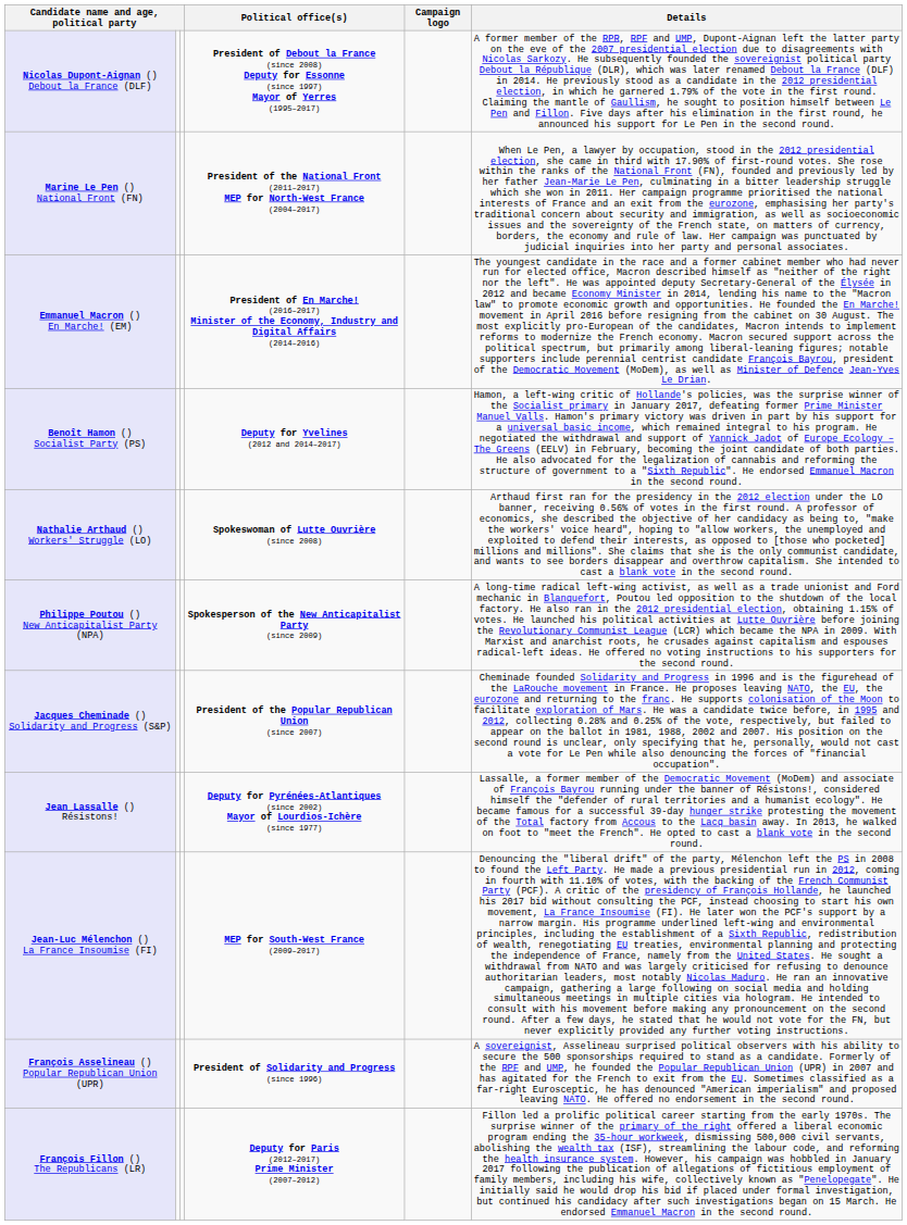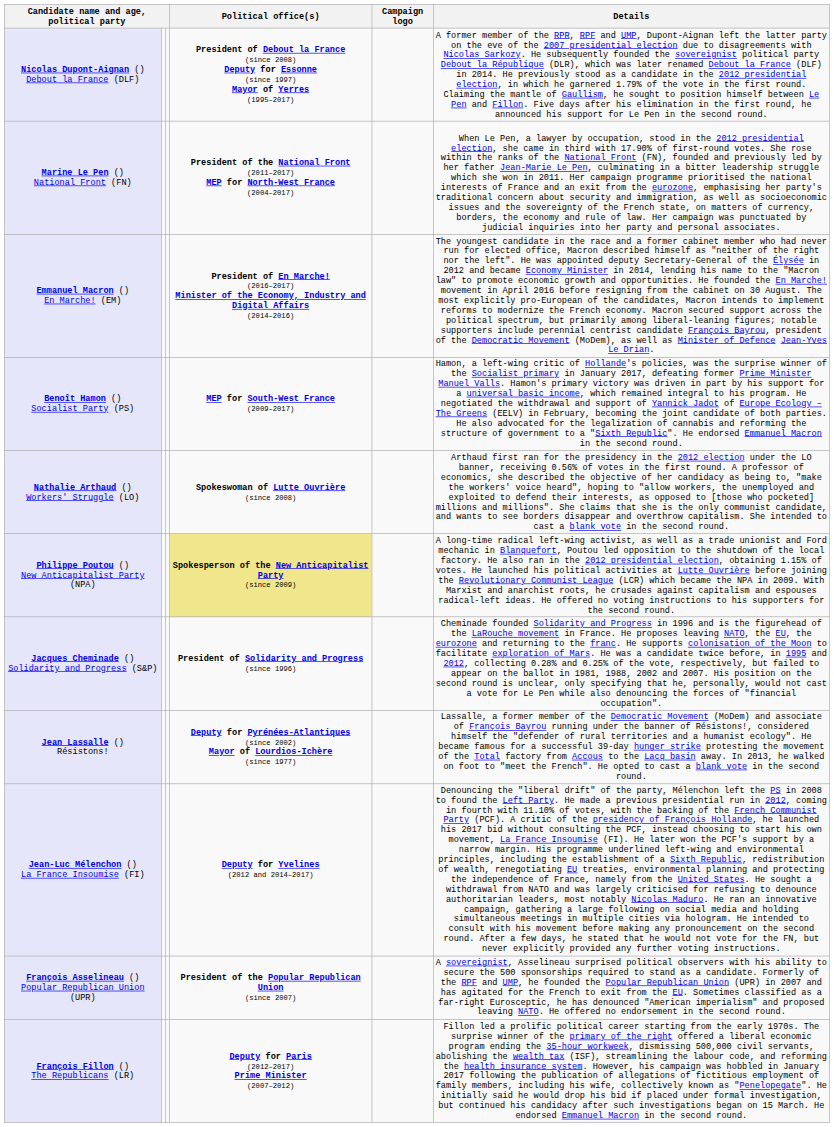Benoît Hamon () Socialist Party (PS) | Political office(s): Deputy for Yvelines (2012 and 2014–2017) -> MEP for South-West France (2009–2017)
Philippe Poutou () New Anticapitalist Party (NPA) | Political office(s): no background -> khaki background
Jacques Cheminade () Solidarity and Progress (S&P) | Political office(s): President of the Popular Republican Union (since 2007) -> President of Solidarity and Progress (since 1996)
Jean-Luc Mélenchon () La France Insoumise (FI) | Political office(s): MEP for South-West France (2009–2017) -> Deputy for Yvelines (2012 and 2014–2017)
François Asselineau () Popular Republican Union (UPR) | Political office(s): President of Solidarity and Progress (since 1996) -> President of the Popular Republican Union (since 2007)
